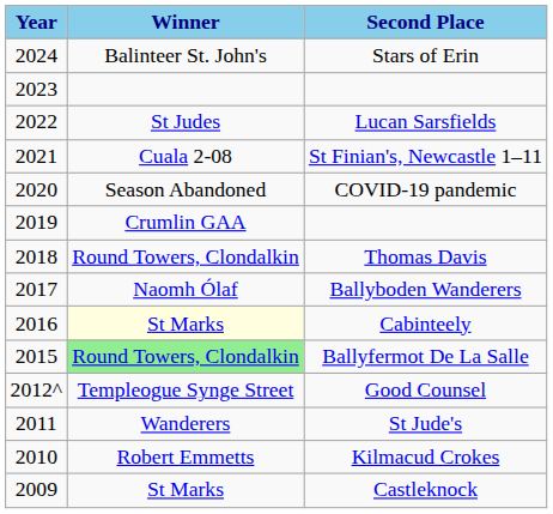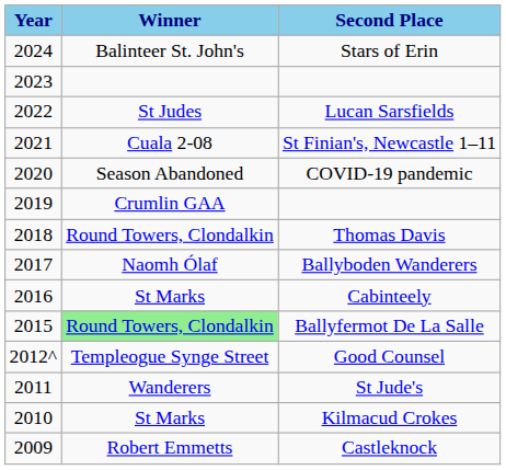Cabinteely | Winner: lightyellow background -> no background
Kilmacud Crokes | Winner: Robert Emmetts -> St Marks
Castleknock | Winner: St Marks -> Robert Emmetts
